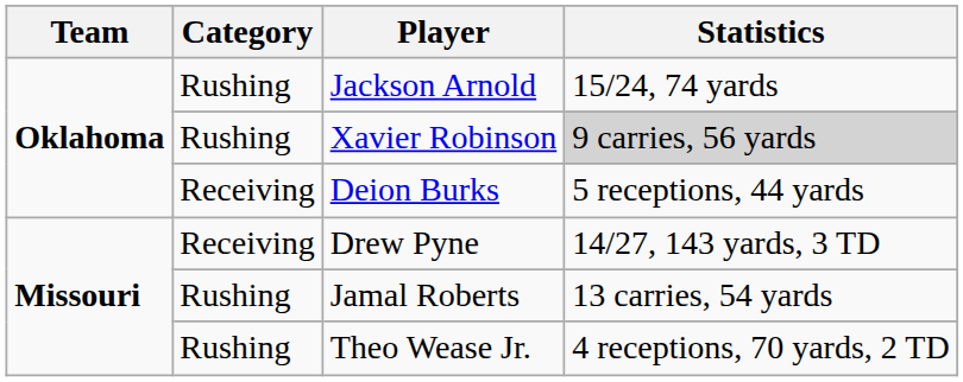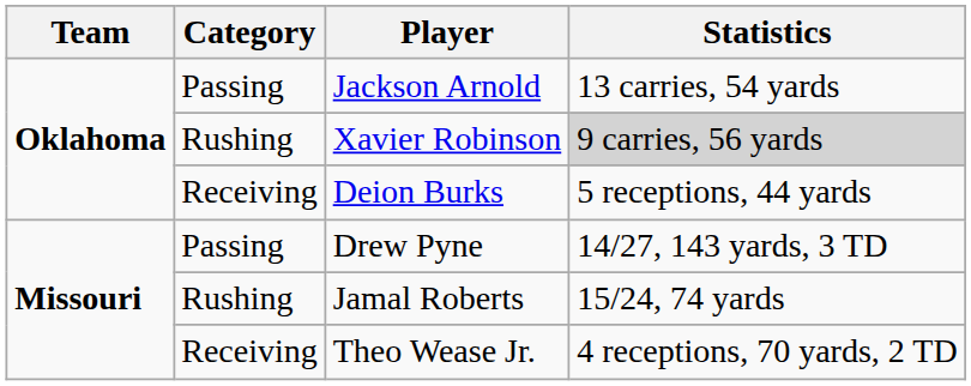Jackson Arnold | Category: Rushing -> Passing
Jackson Arnold | Statistics: 15/24, 74 yards -> 13 carries, 54 yards
Drew Pyne | Category: Receiving -> Passing
Jamal Roberts | Statistics: 13 carries, 54 yards -> 15/24, 74 yards
Theo Wease Jr. | Category: Rushing -> Receiving
